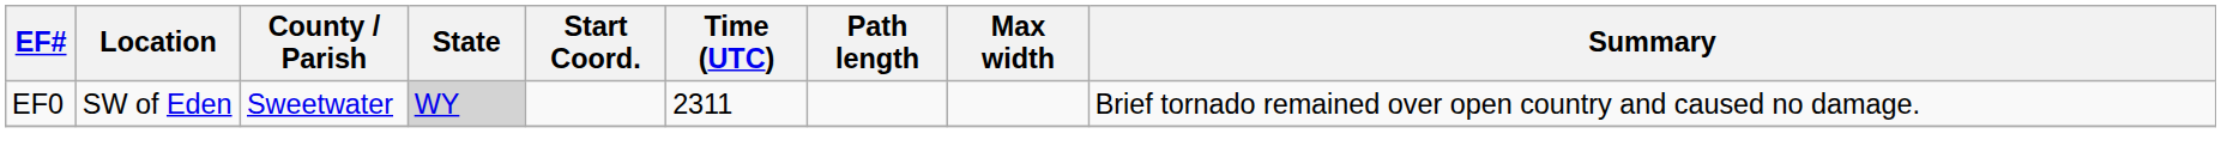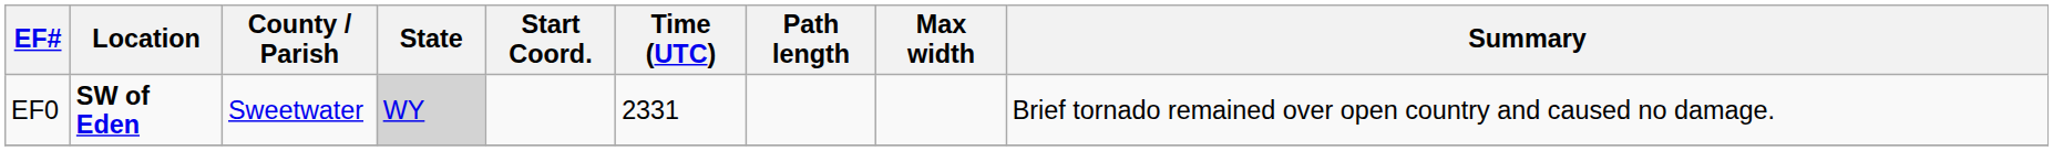EF0 | Location: normal -> bold
EF0 | Time (UTC): 2311 -> 2331
